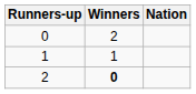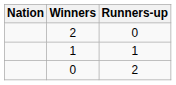columns swapped: Nation <-> Runners-up
row 4 | Winners: bold -> normal
